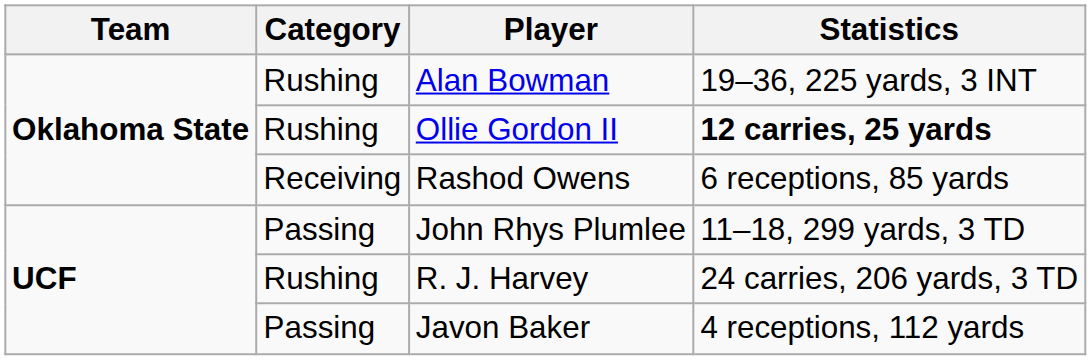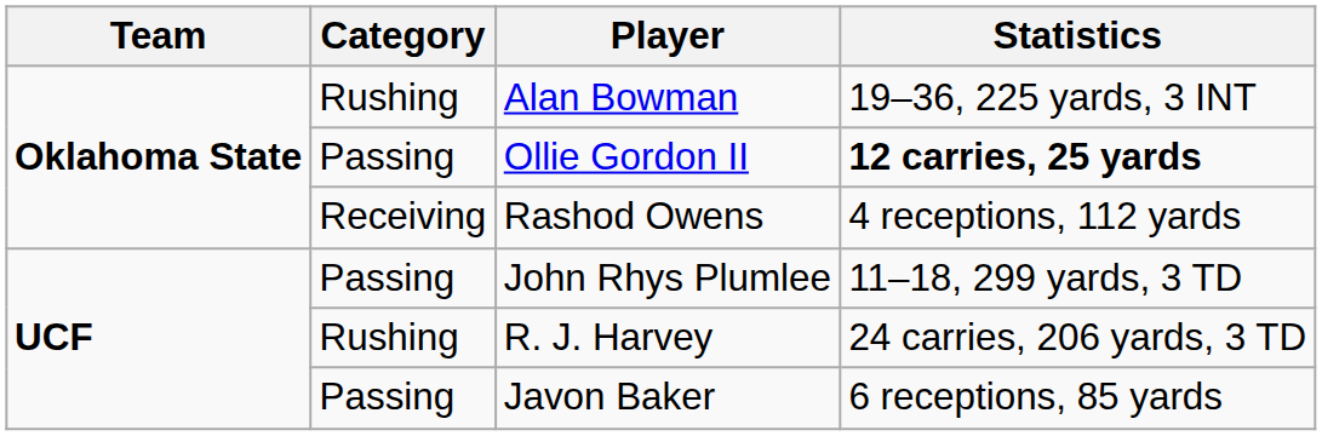Ollie Gordon II | Category: Rushing -> Passing
Rashod Owens | Statistics: 6 receptions, 85 yards -> 4 receptions, 112 yards
Javon Baker | Statistics: 4 receptions, 112 yards -> 6 receptions, 85 yards
